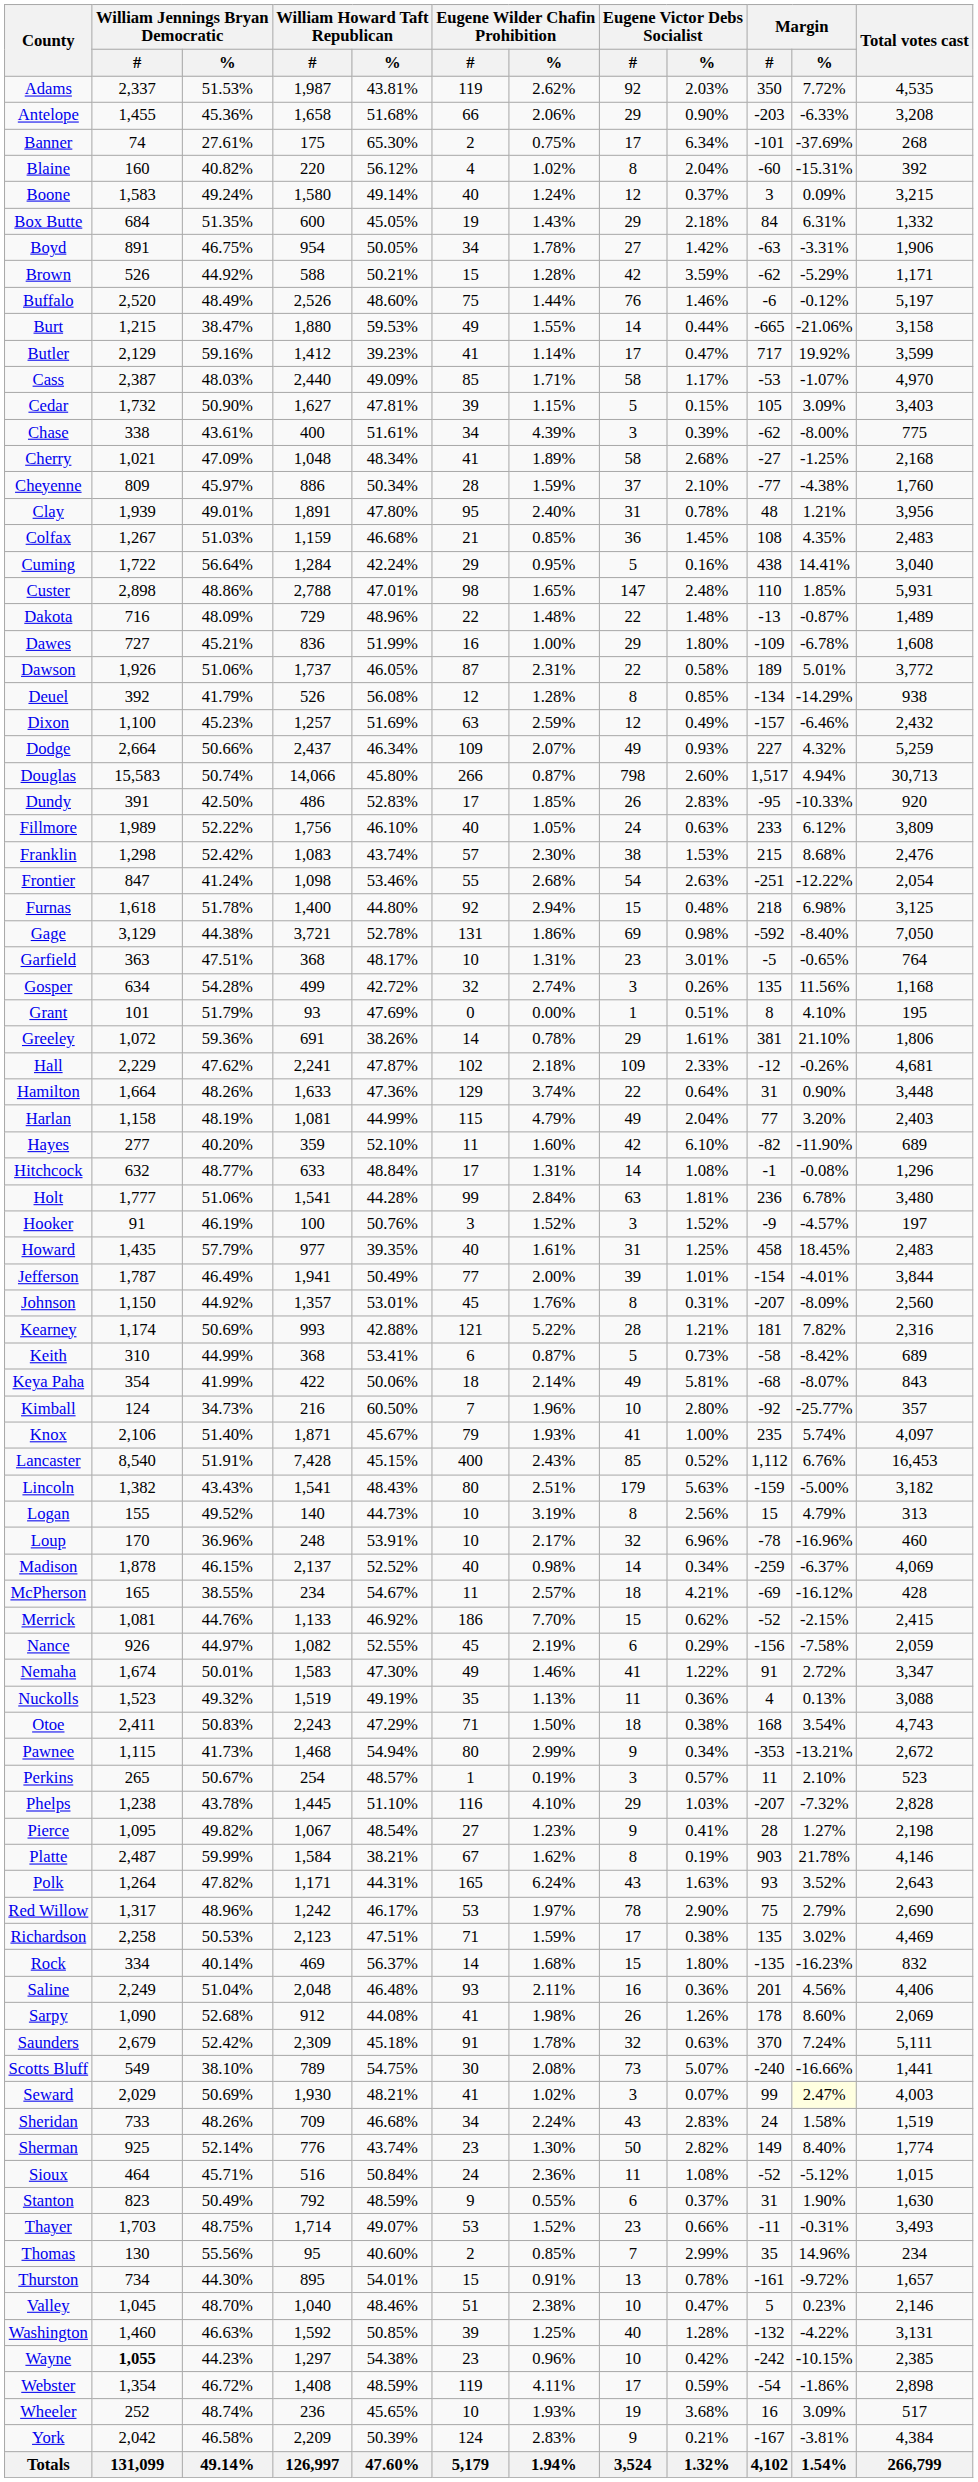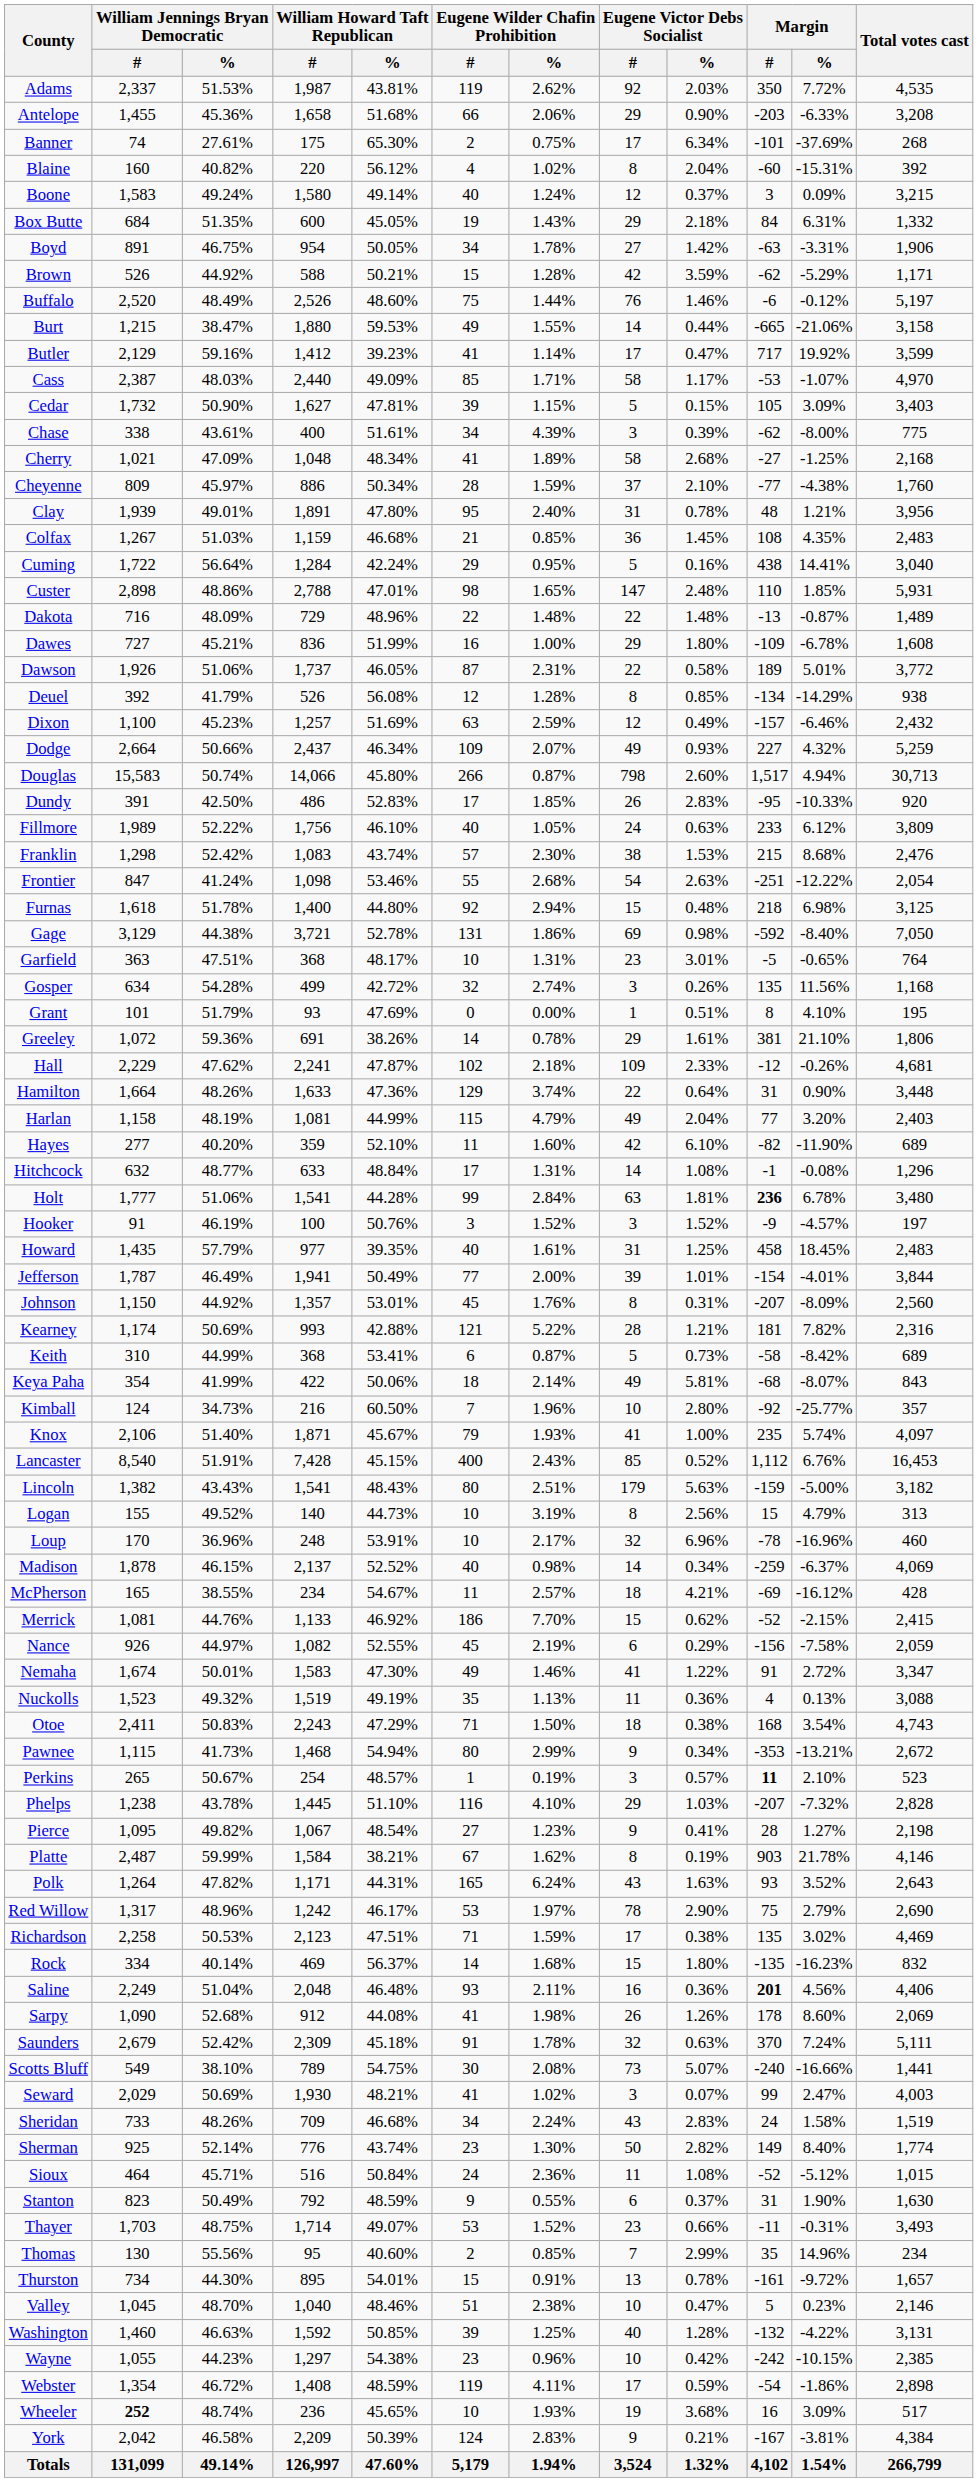Holt | Margin / #: normal -> bold
Perkins | Margin / #: normal -> bold
Saline | Margin / #: normal -> bold
Seward | Margin / %: lightyellow background -> no background
Wayne | William Jennings Bryan Democratic / #: bold -> normal
Wheeler | William Jennings Bryan Democratic / #: normal -> bold
